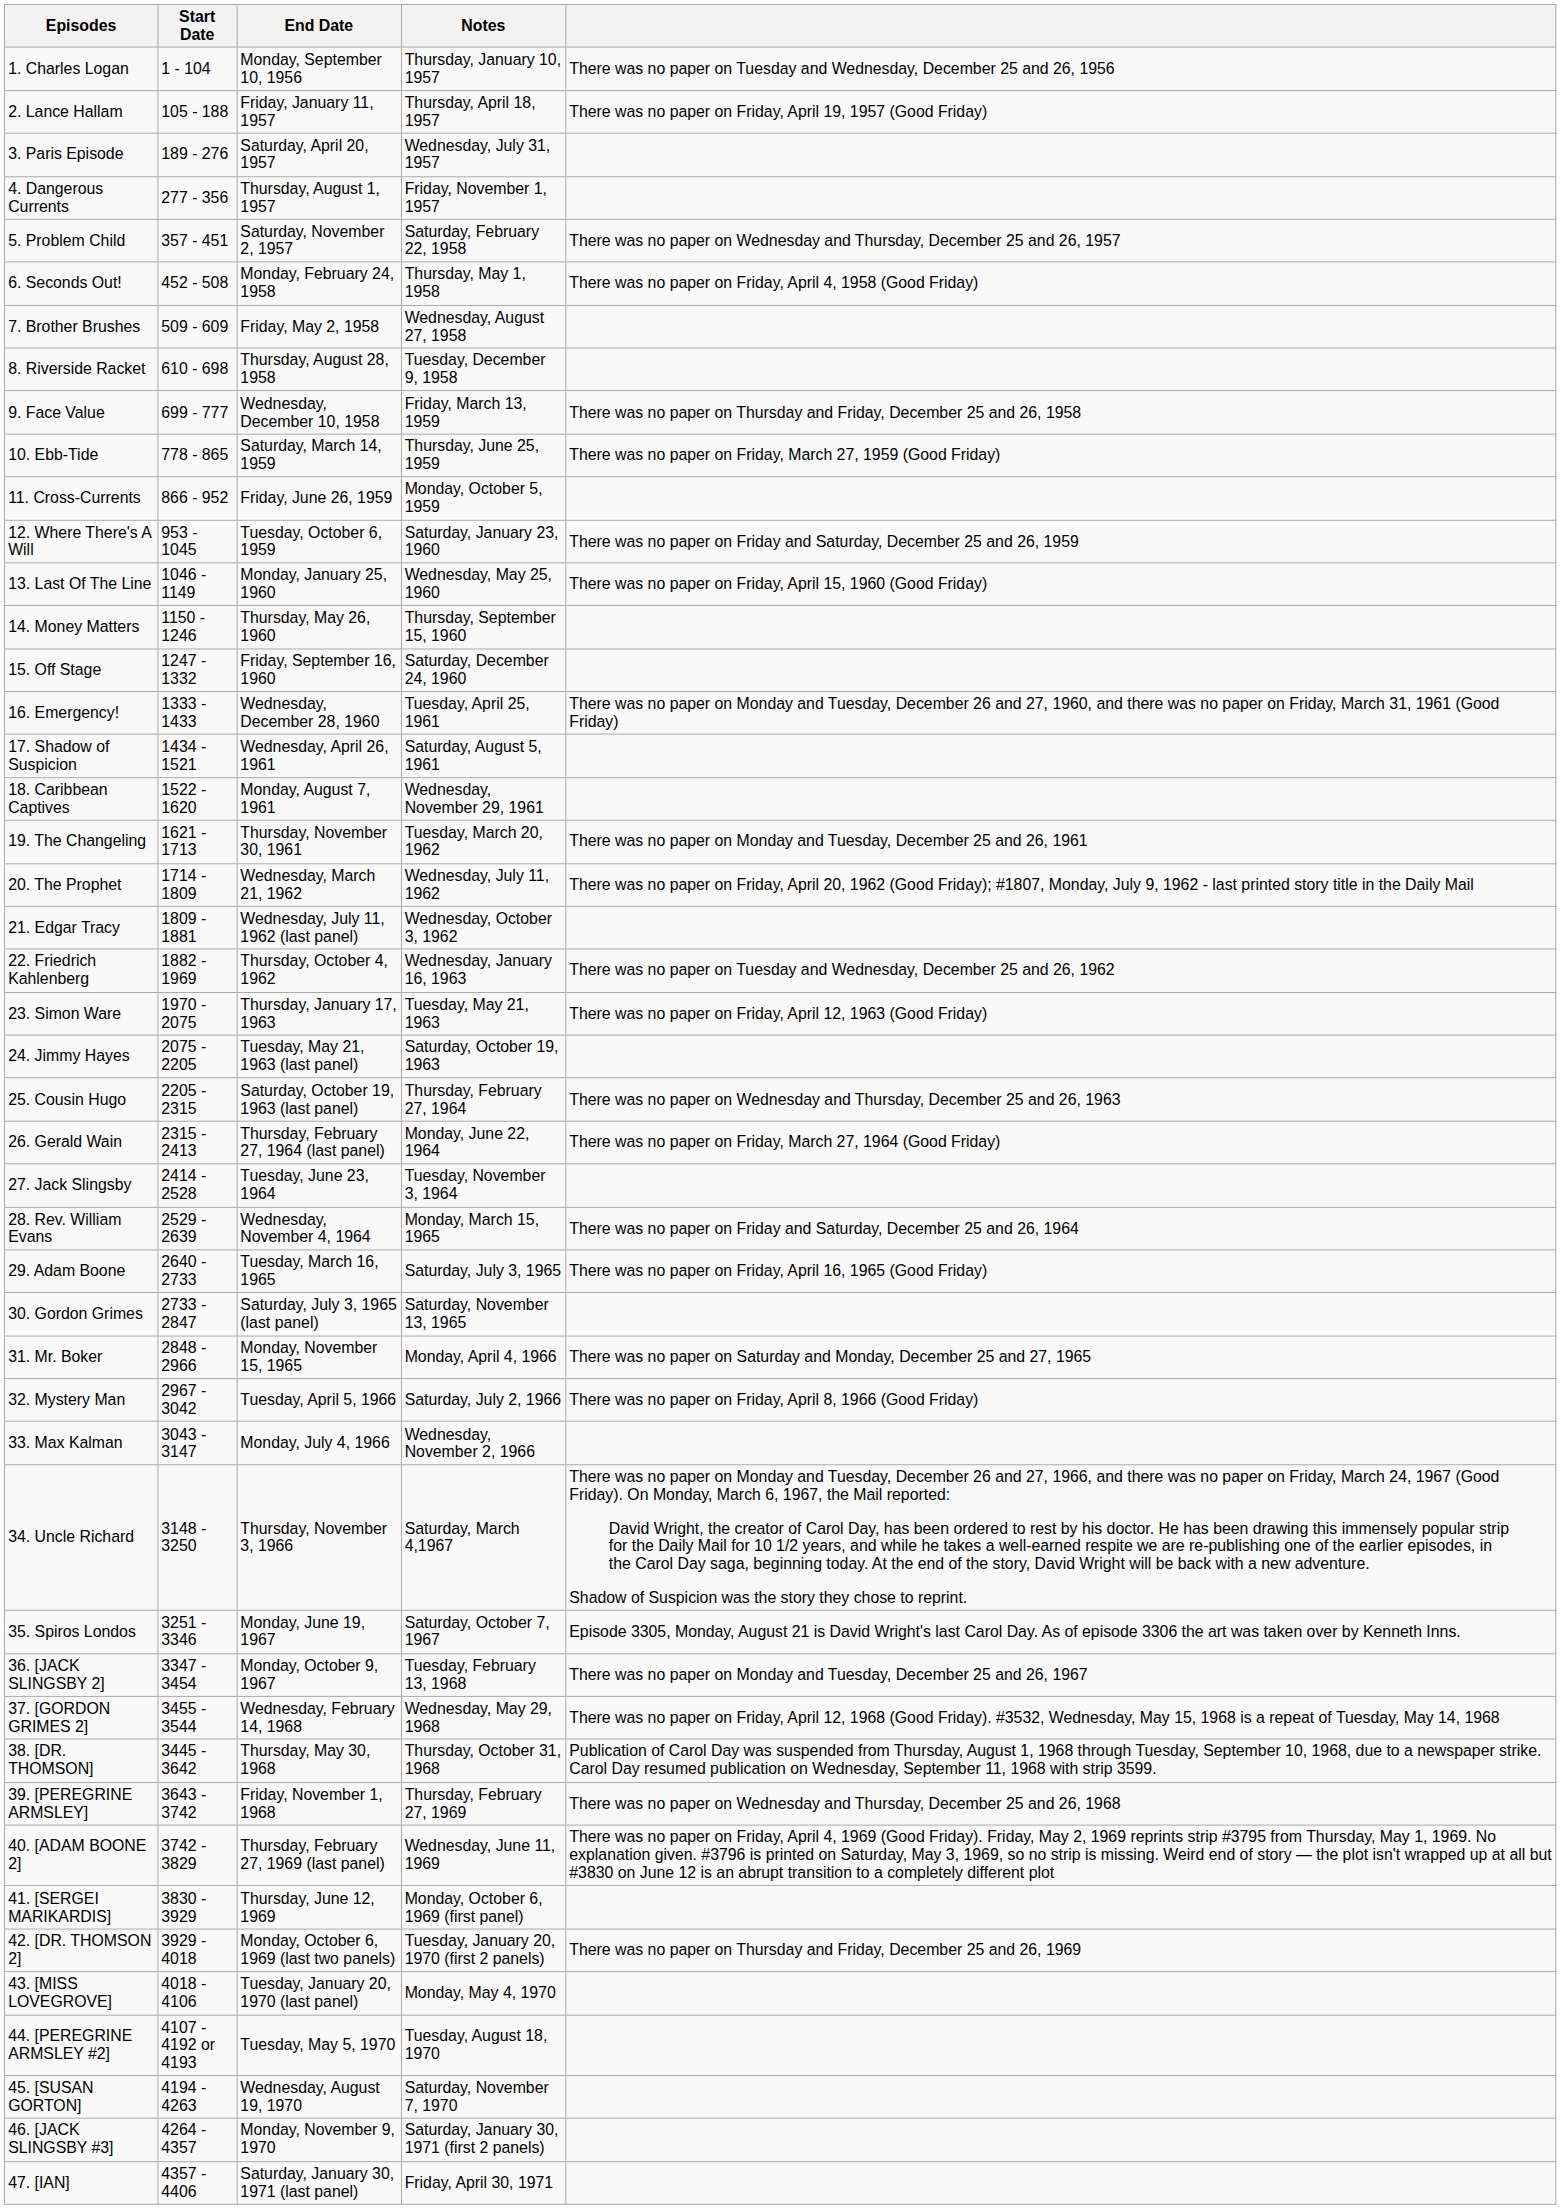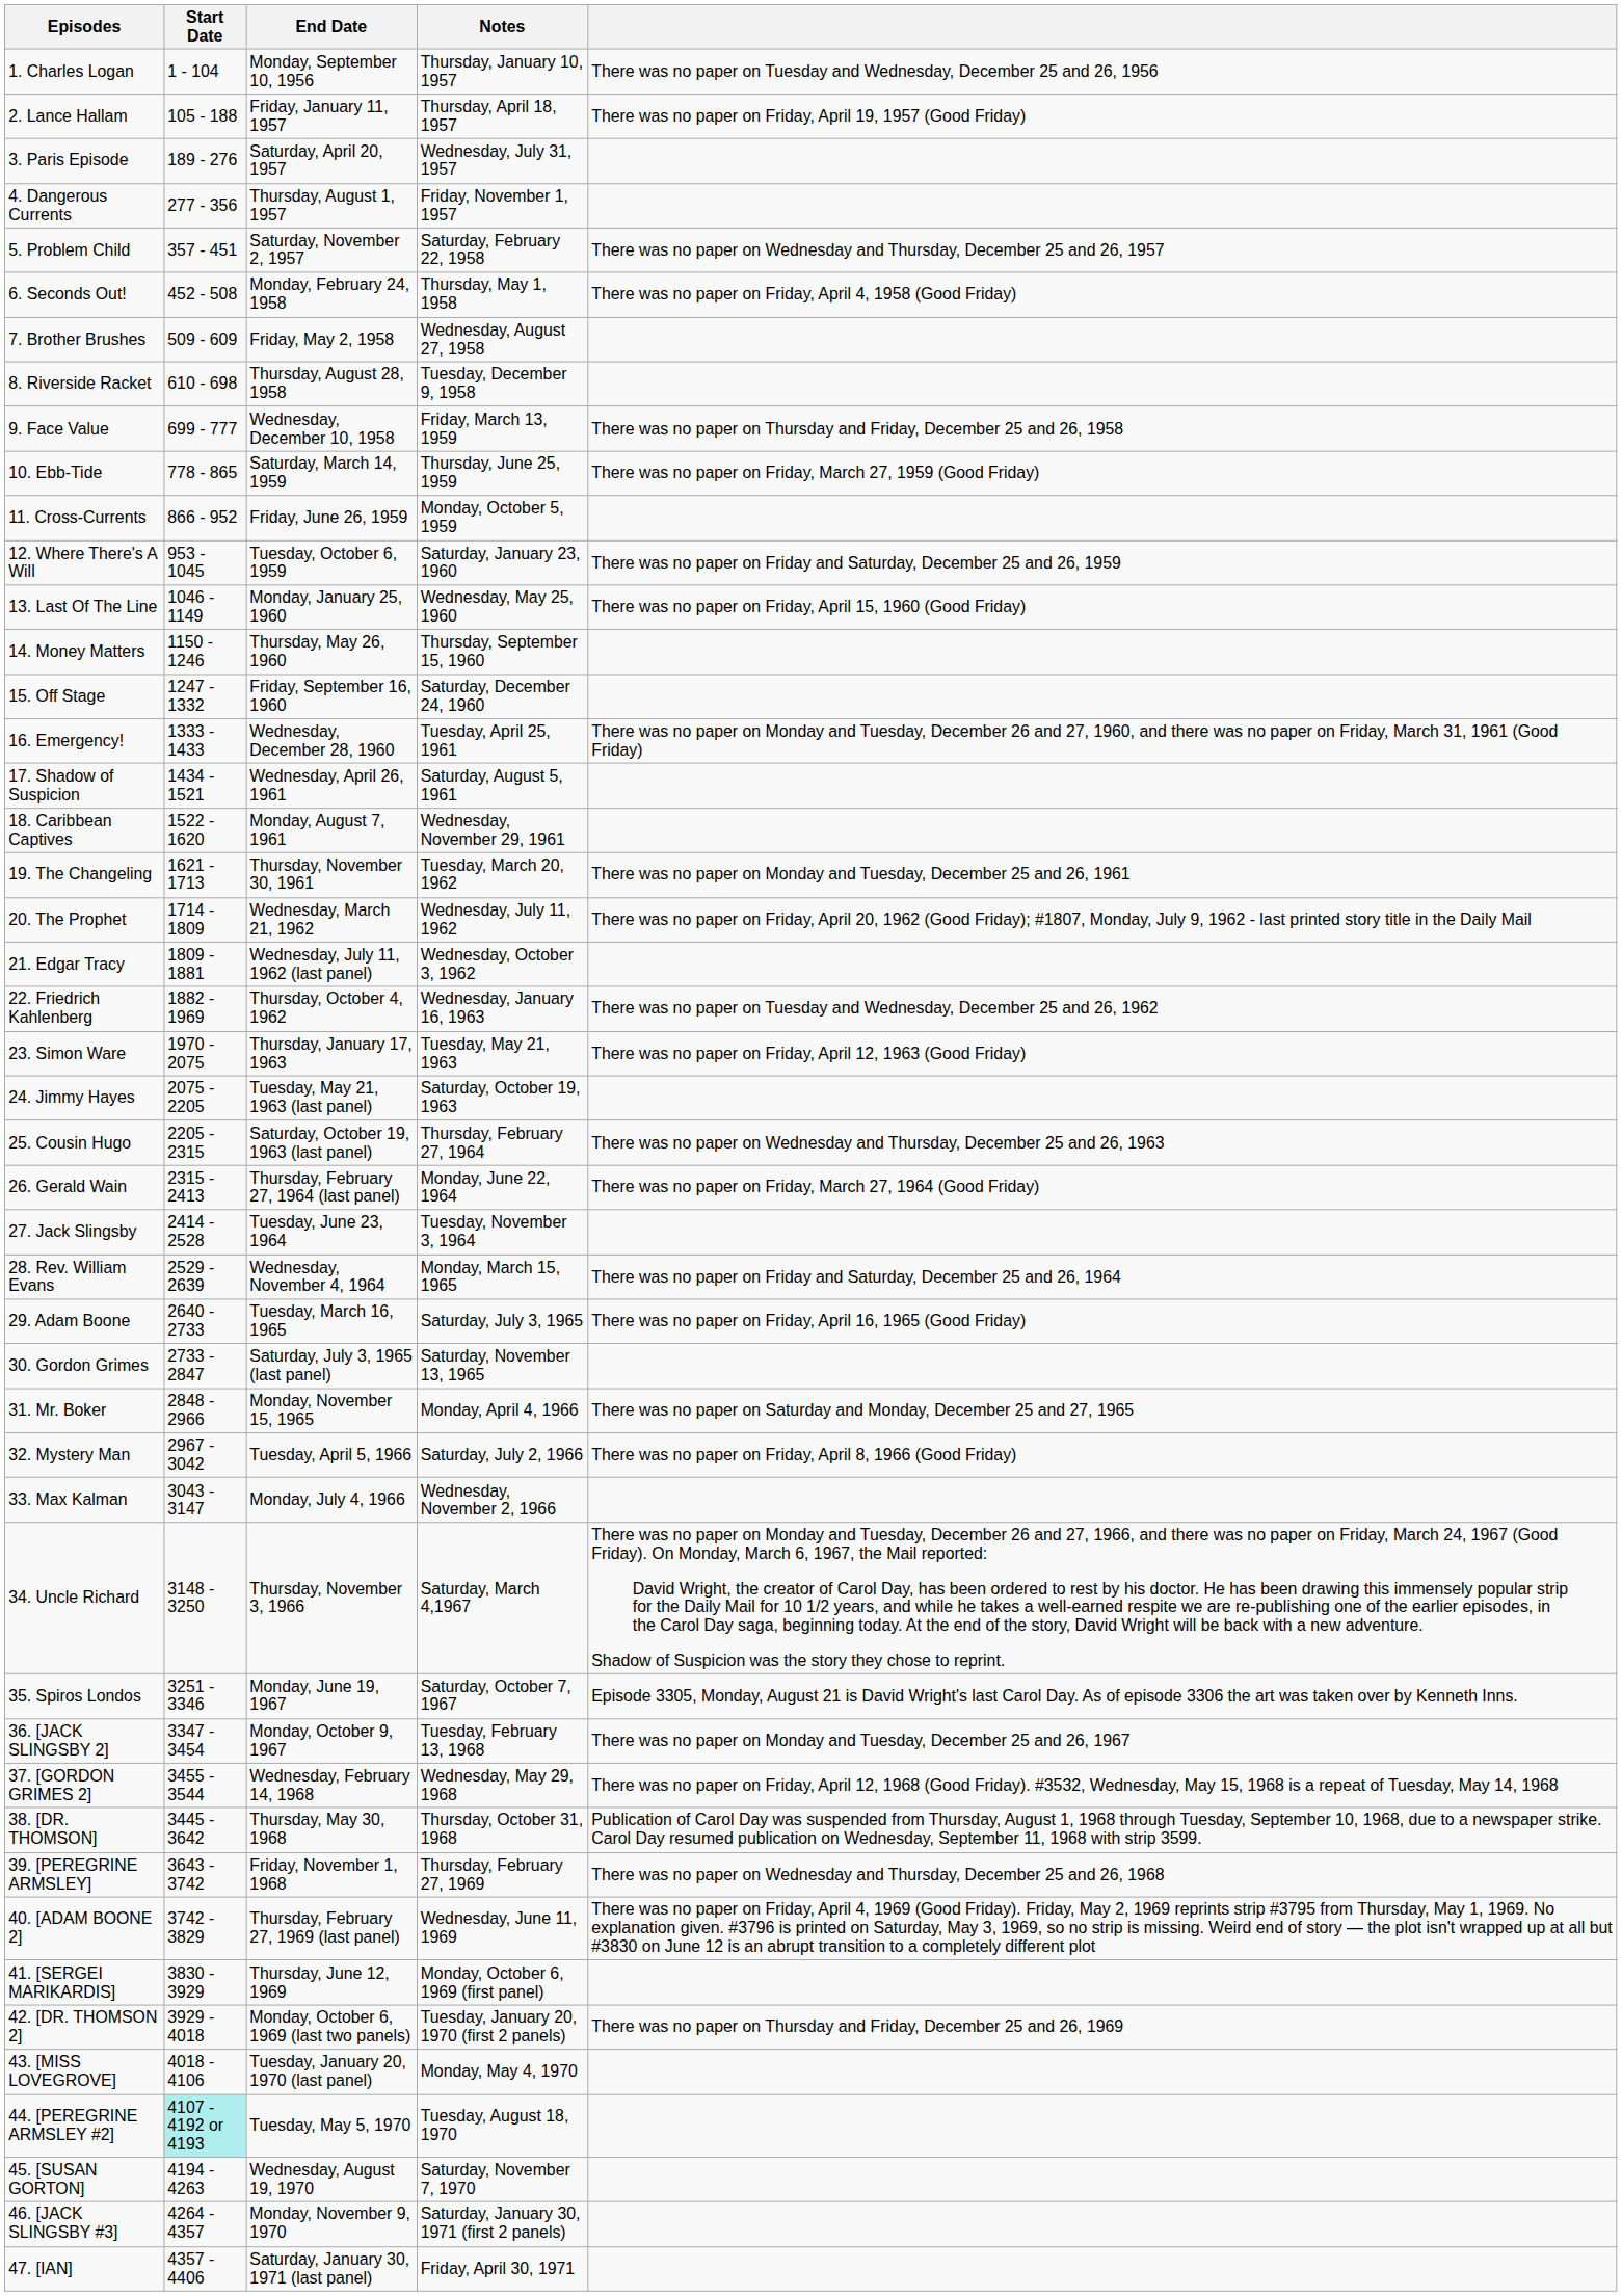44. [PEREGRINE ARMSLEY #2] | Start Date: no background -> paleturquoise background
